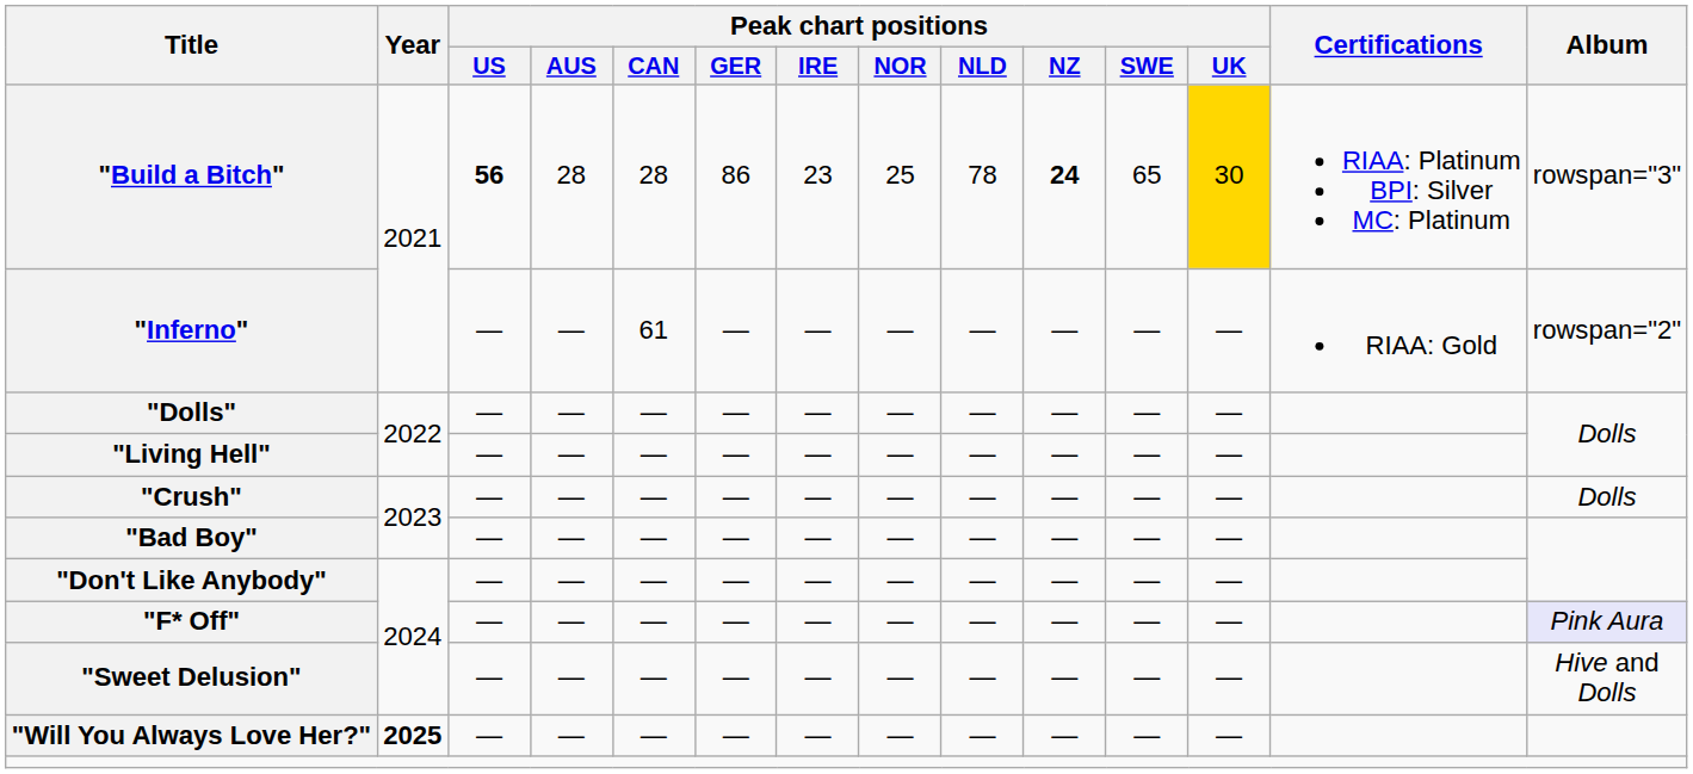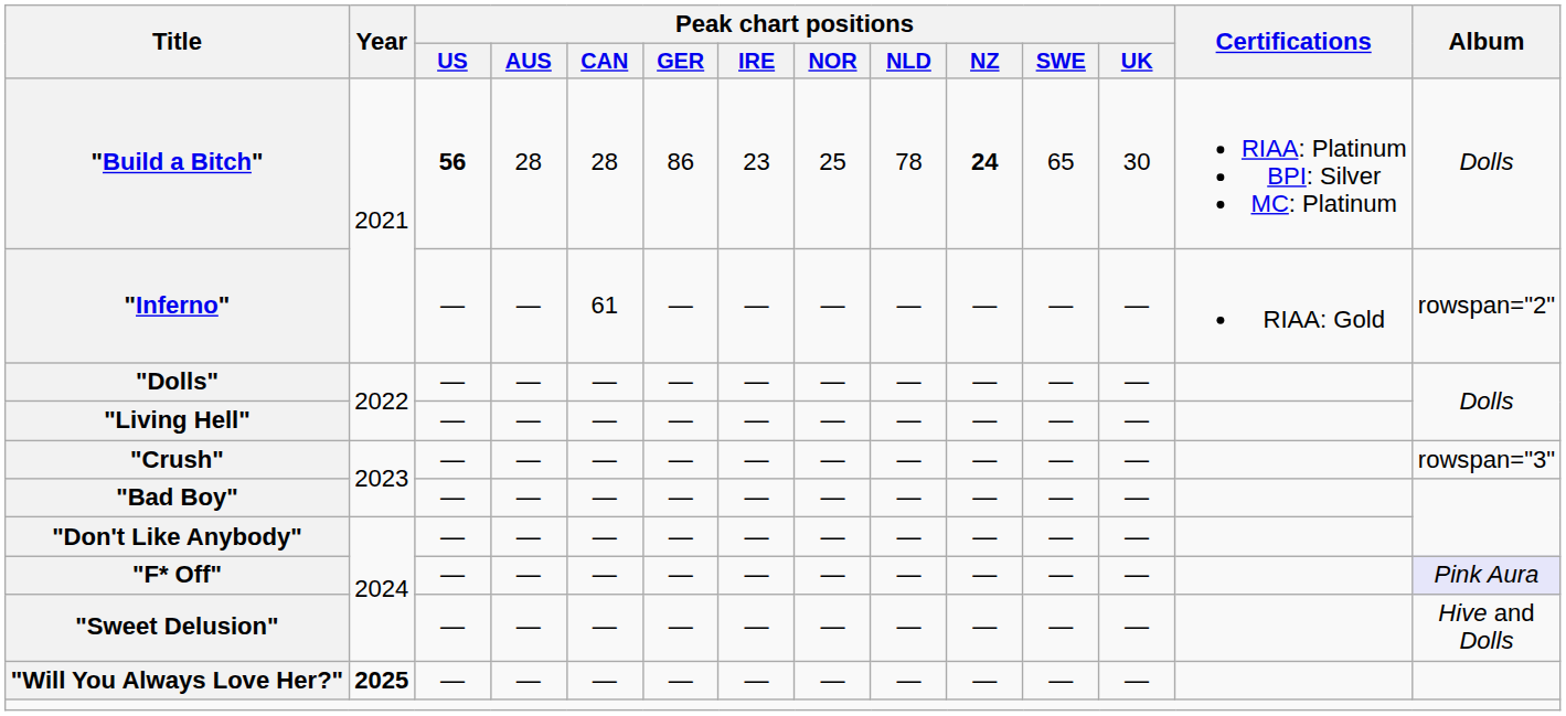"Build a Bitch" | Peak chart positions / UK: gold background -> no background
"Build a Bitch" | Album: rowspan="3" -> Dolls
"Crush" | Album: Dolls -> rowspan="3"
